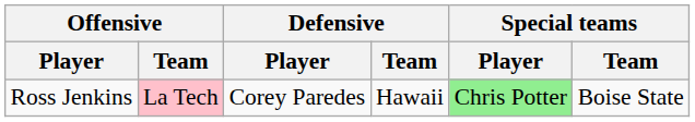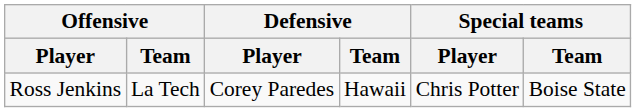Ross Jenkins | Offensive / Team: pink background -> no background
Ross Jenkins | Special teams / Player: lightgreen background -> no background
